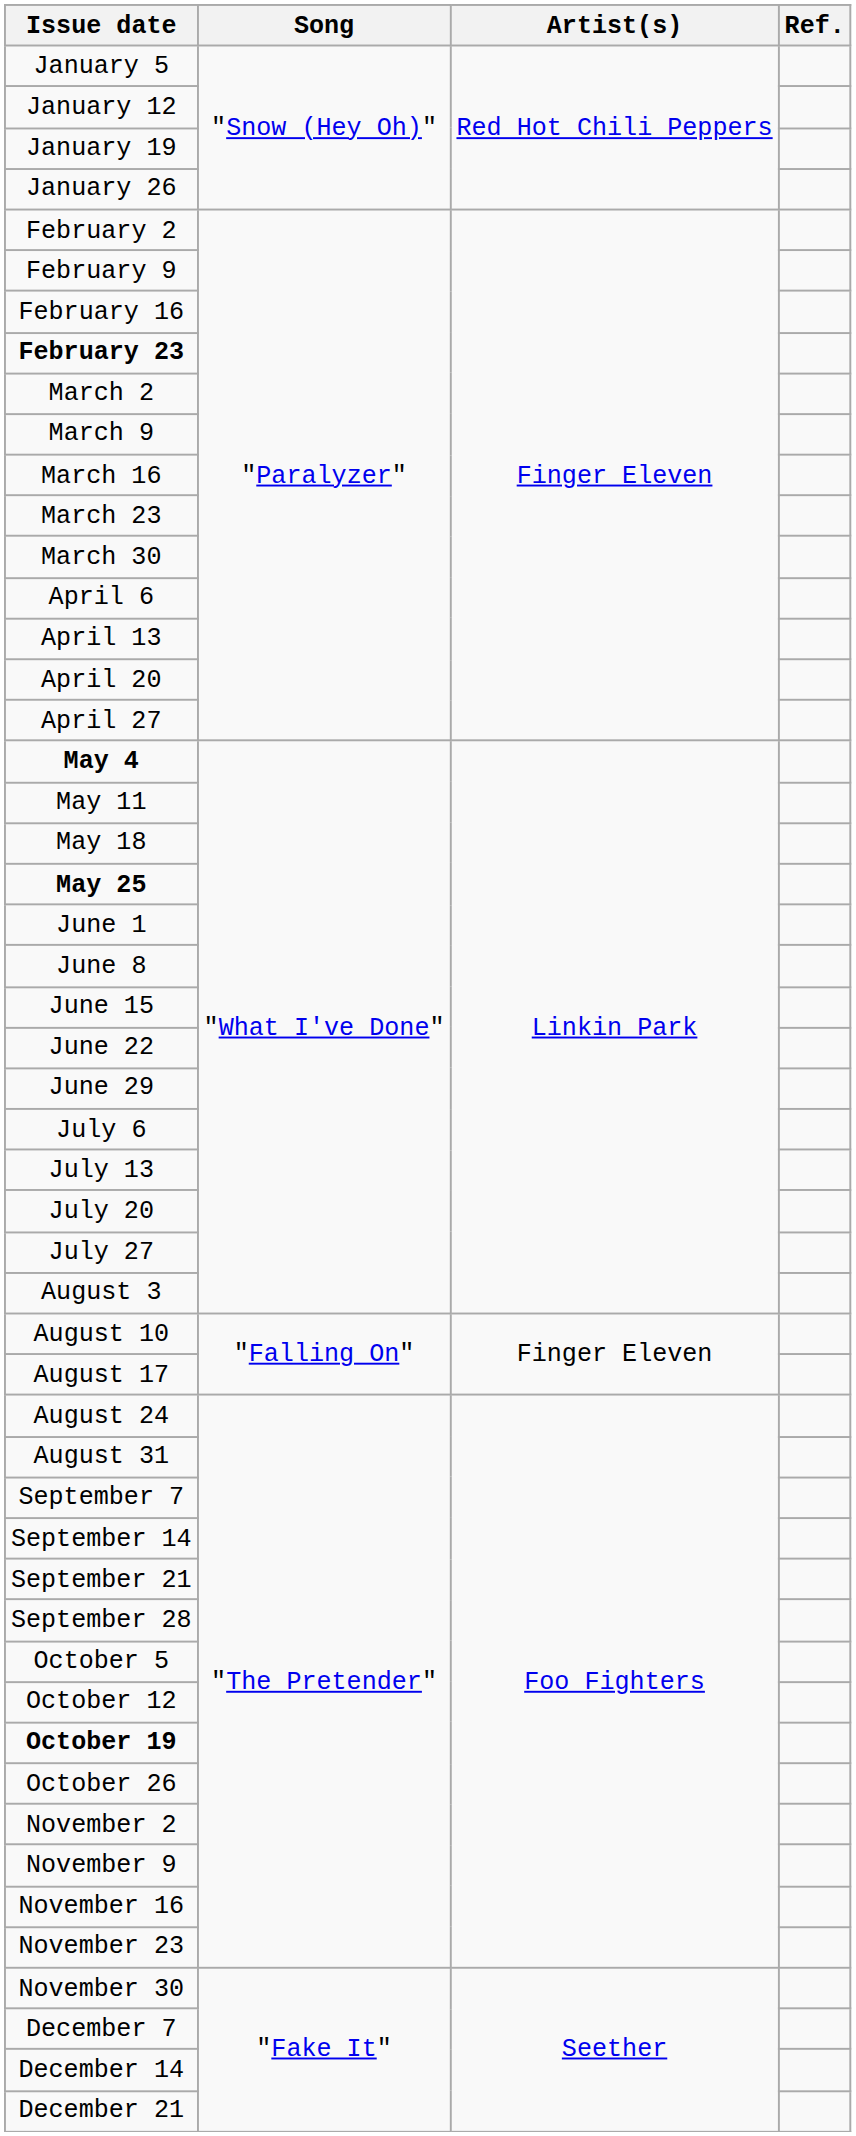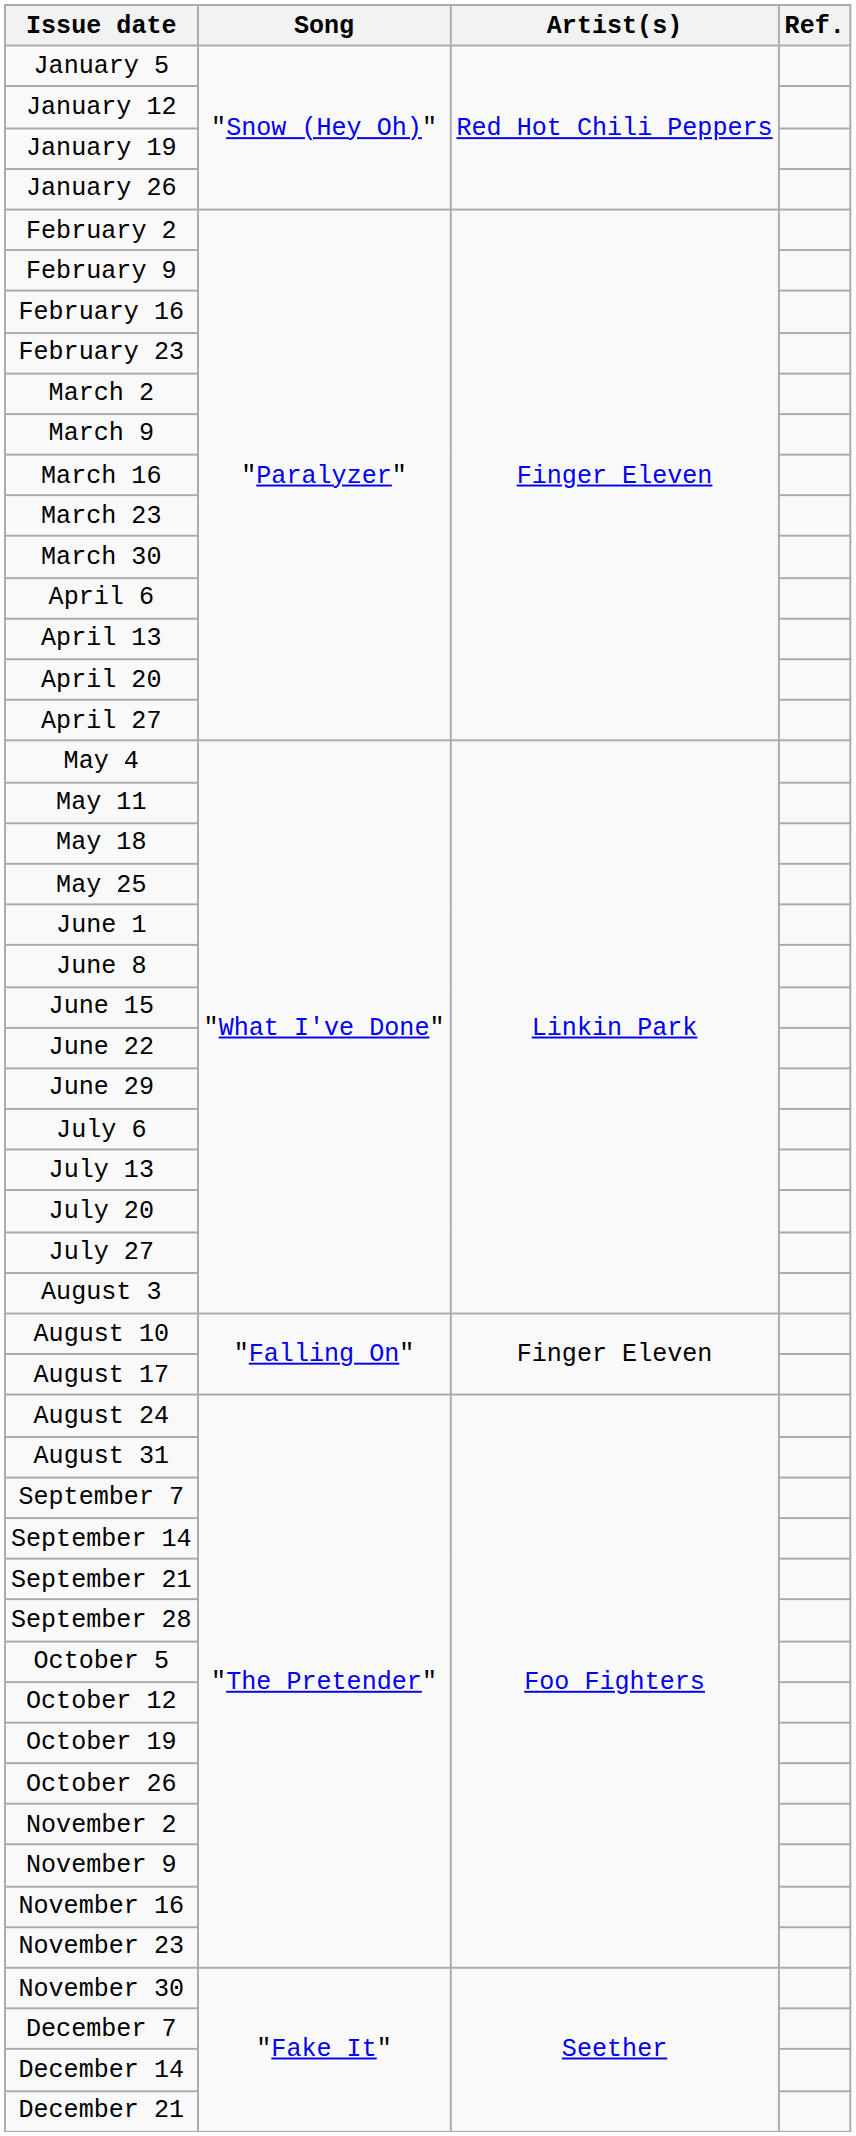February 23 | Issue date: bold -> normal
May 4 | Issue date: bold -> normal
May 25 | Issue date: bold -> normal
October 19 | Issue date: bold -> normal
